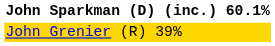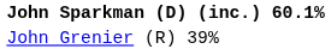row 2 | column 1: gold background -> no background
